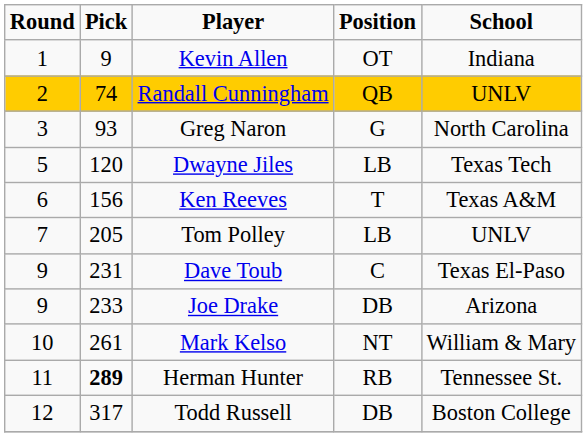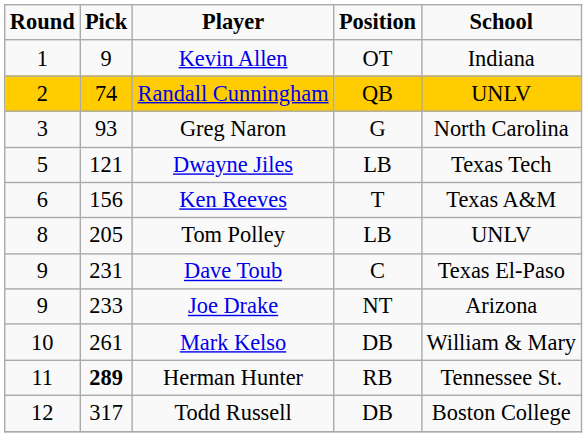Dwayne Jiles | Pick: 120 -> 121
Tom Polley | Round: 7 -> 8
Joe Drake | Position: DB -> NT
Mark Kelso | Position: NT -> DB
